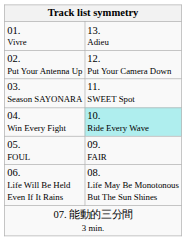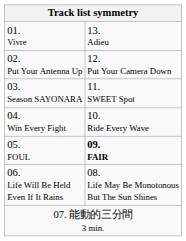04. Win Every Fight | column 2: paleturquoise background -> no background
05. FOUL | column 2: normal -> bold
